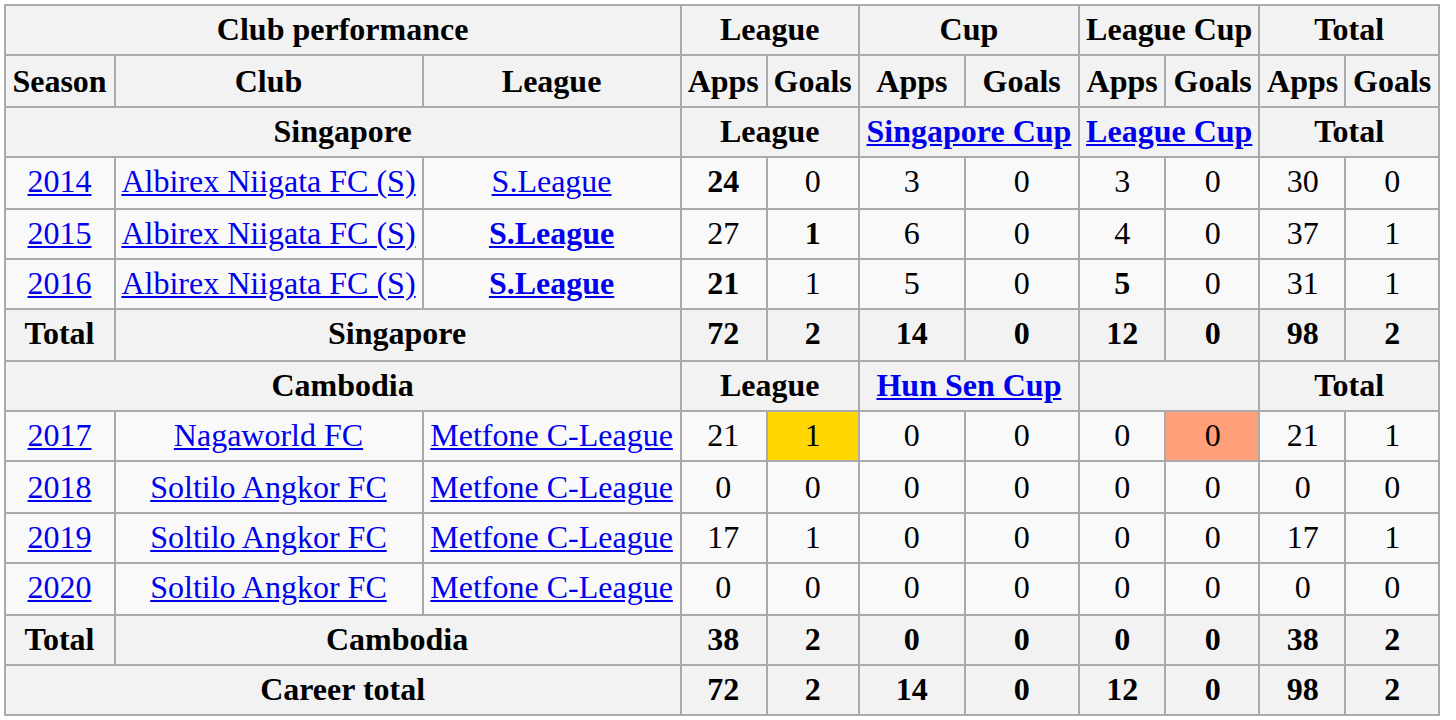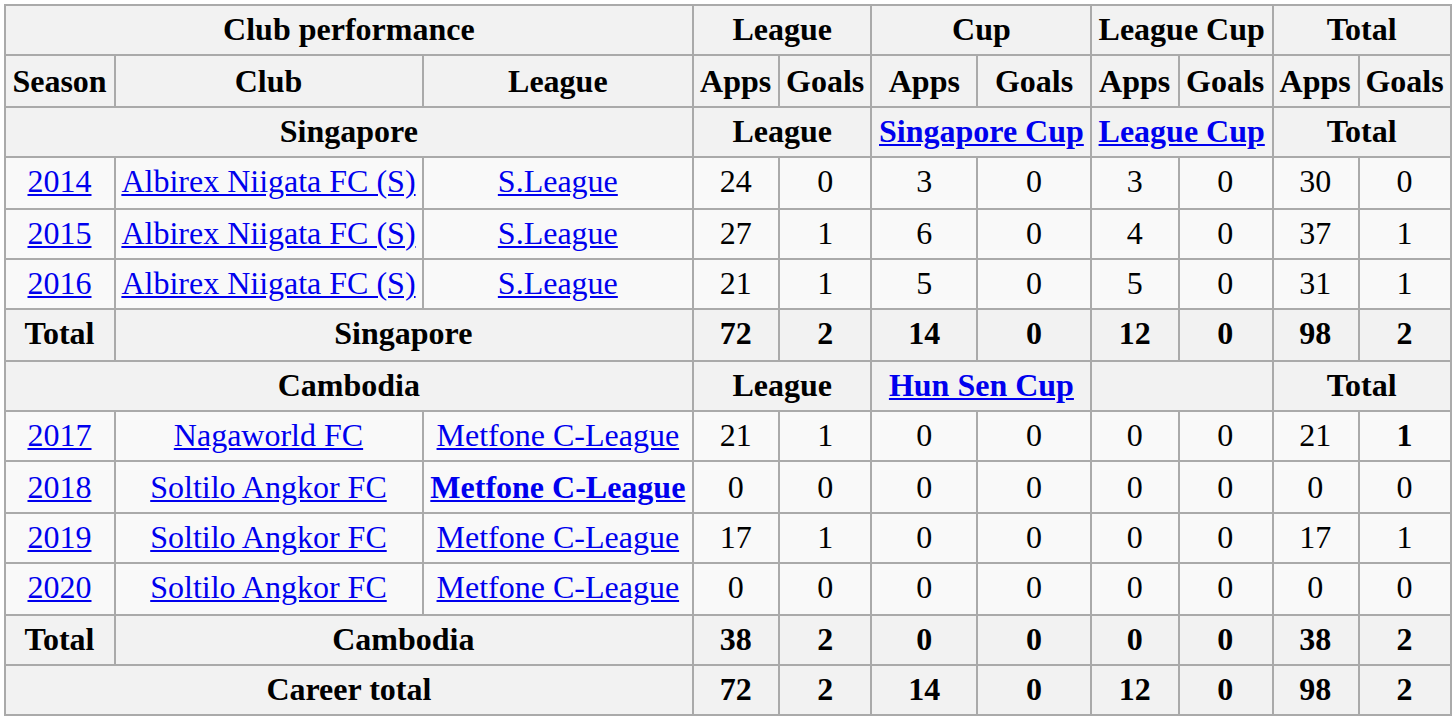2014 | League / Apps / League: bold -> normal
2015 | Club performance / League / Singapore: bold -> normal
2015 | League / Goals / League: bold -> normal
2016 | Club performance / League / Singapore: bold -> normal
2016 | League / Apps / League: bold -> normal
2016 | League Cup / Apps / League Cup: bold -> normal
2017 | League / Goals / League: gold background -> no background
2017 | League Cup / Goals / League Cup: lightsalmon background -> no background
2017 | Total / Goals / Total: normal -> bold
2018 | Club performance / League / Singapore: normal -> bold
